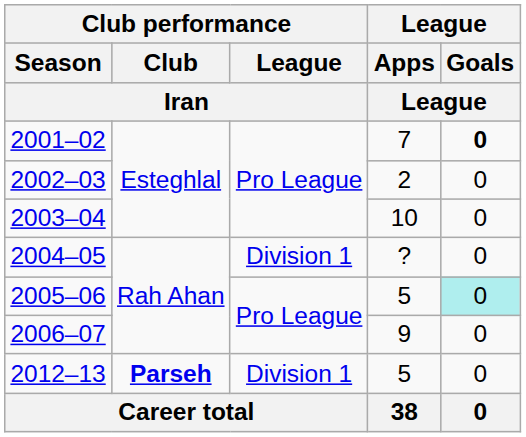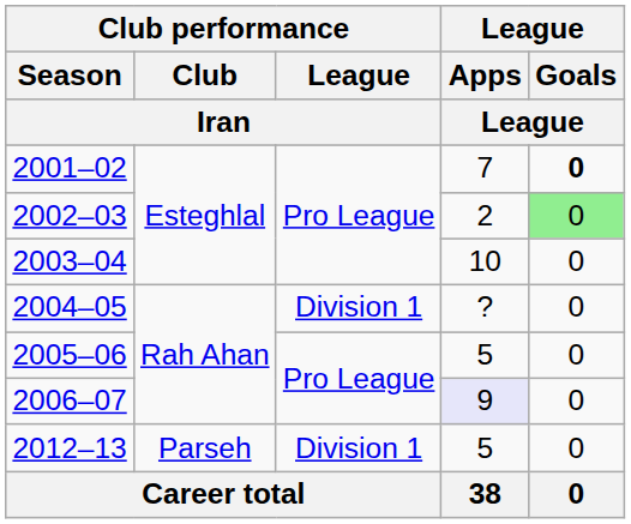2002–03 | League / Goals / League: no background -> lightgreen background
2005–06 | League / Goals / League: paleturquoise background -> no background
2006–07 | League / Apps / League: no background -> lavender background
2012–13 | Club performance / Club / Iran: bold -> normal
